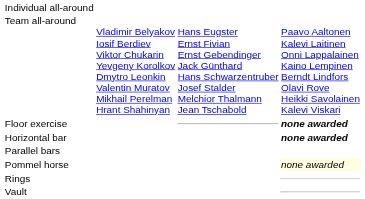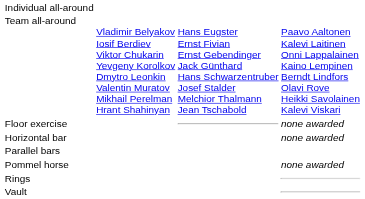Floor exercise | column 4: bold -> normal
Horizontal bar | column 4: bold -> normal
Pommel horse | column 4: lightyellow background -> no background
